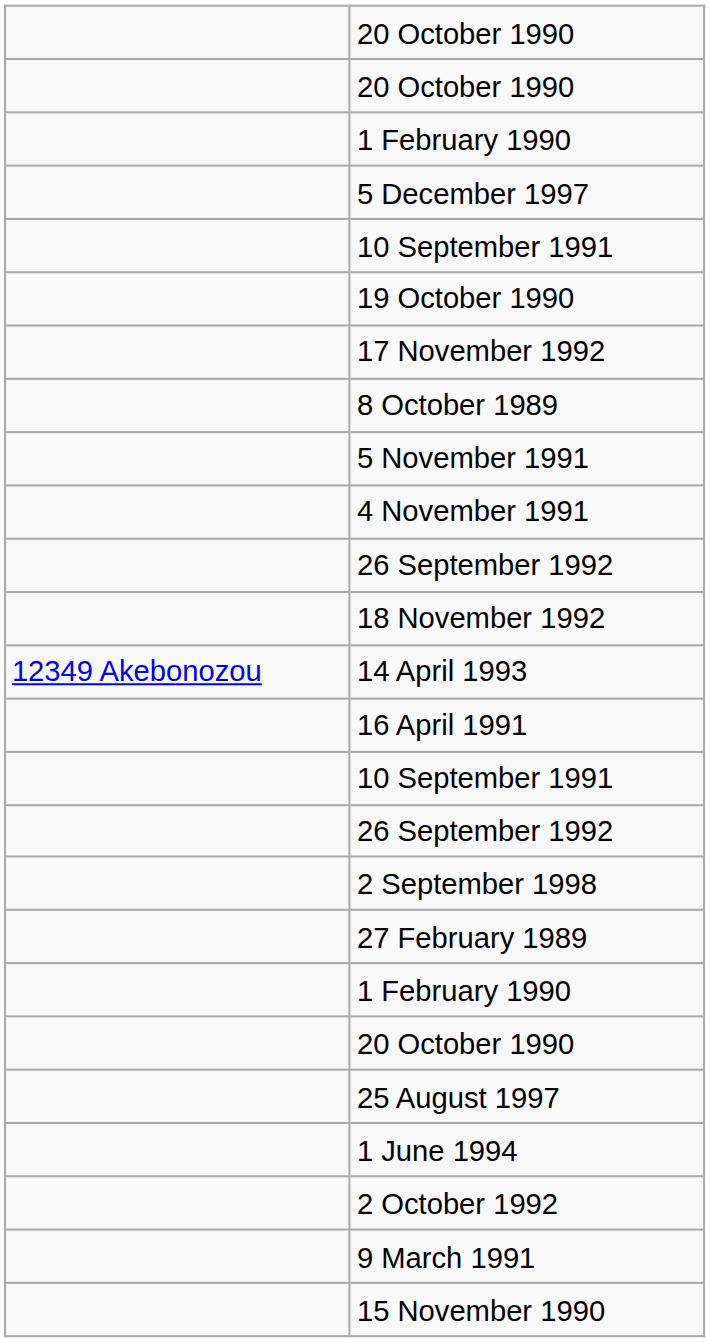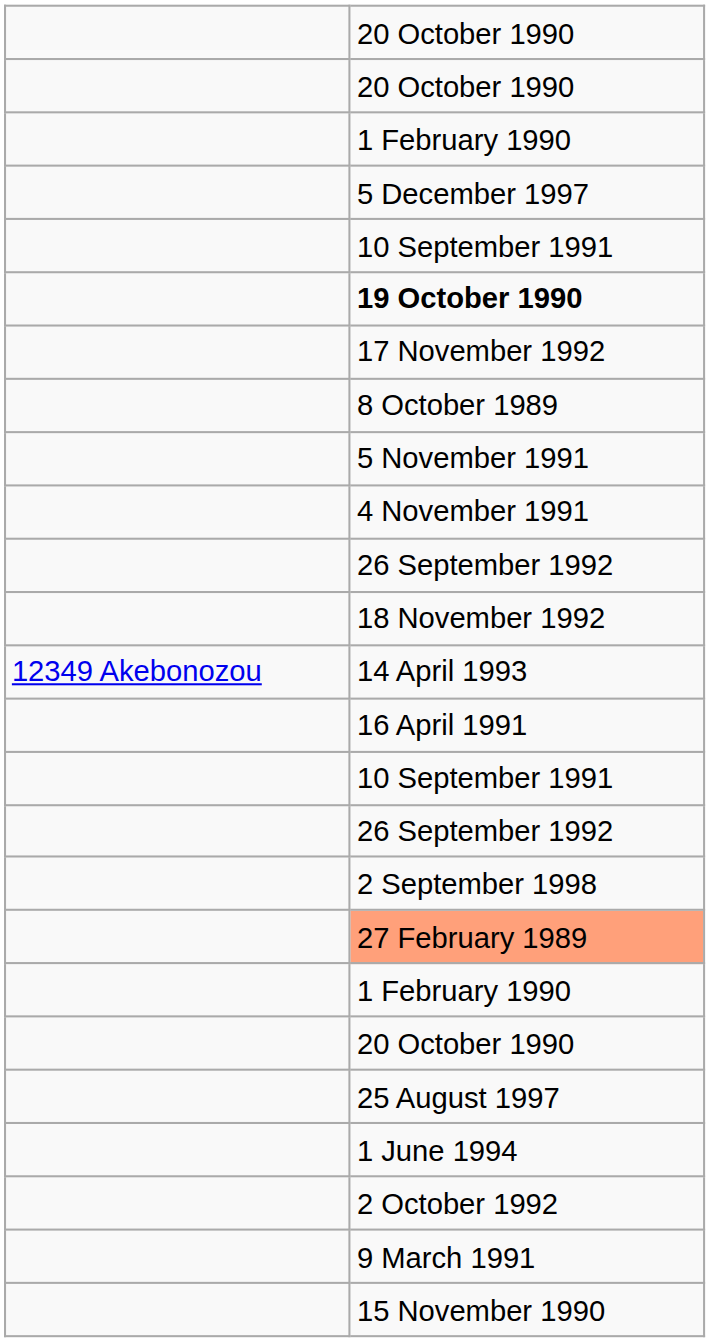row 6 | column 2: normal -> bold
row 18 | column 2: no background -> lightsalmon background
